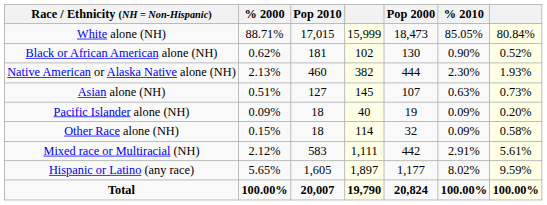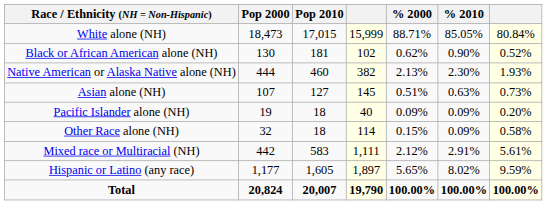columns swapped: Pop 2000 <-> % 2000
